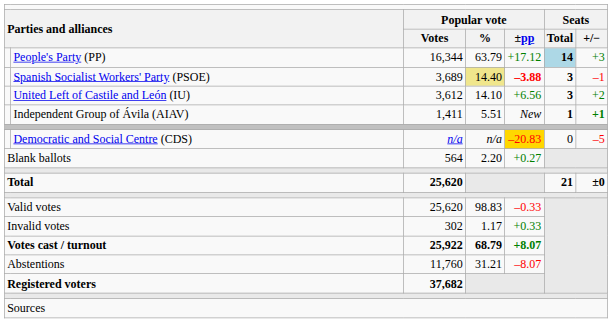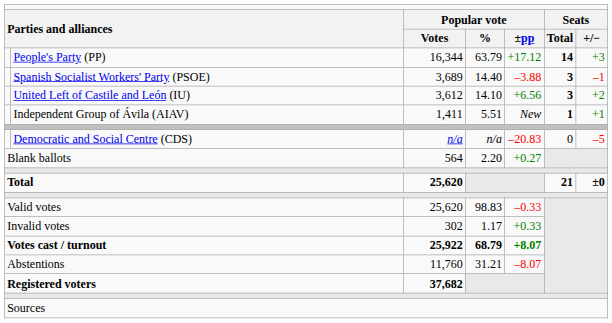People's Party (PP) | column 6: lightblue background -> no background
Spanish Socialist Workers' Party (PSOE) | column 4: khaki background -> no background
Spanish Socialist Workers' Party (PSOE) | column 5: bold -> normal
Independent Group of Ávila (AIAV) | column 7: bold -> normal
Democratic and Social Centre (CDS) | column 5: gold background -> no background
